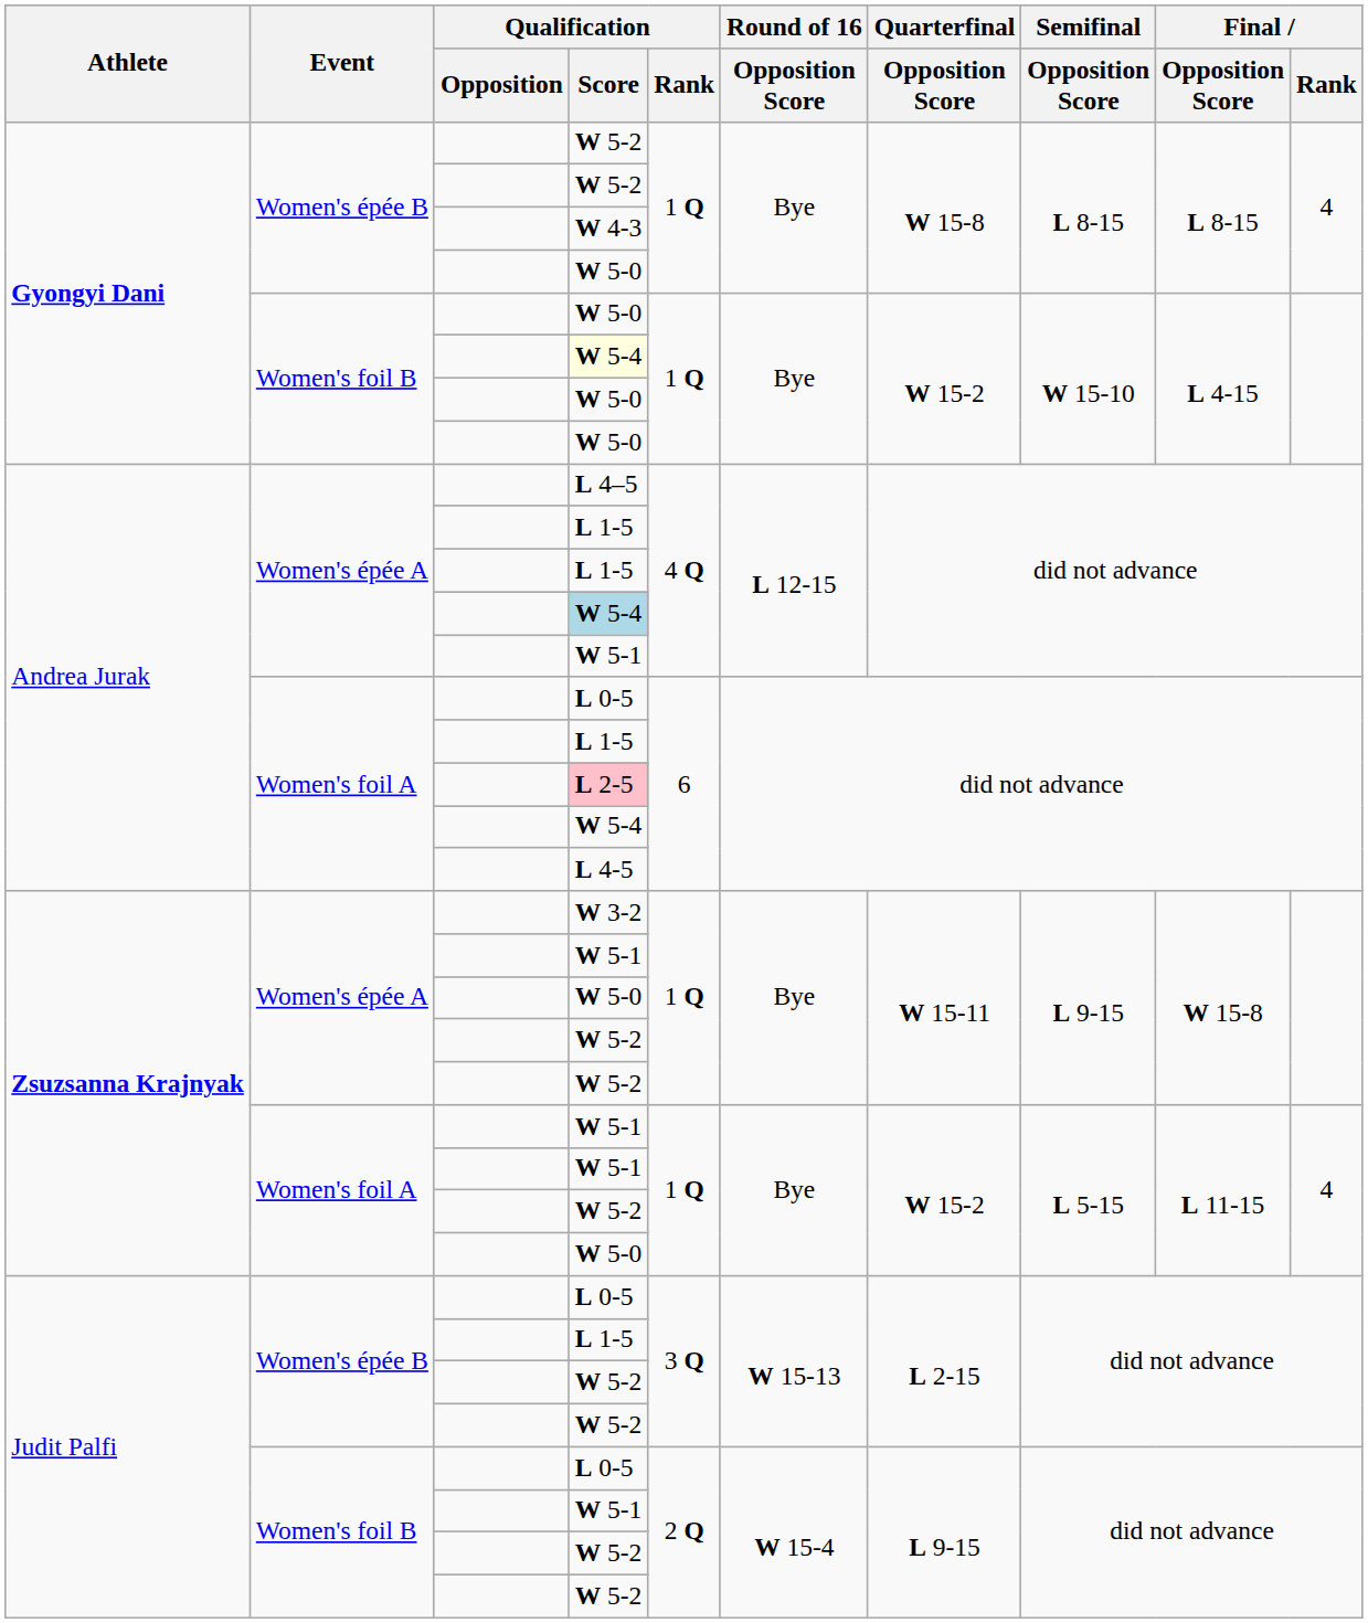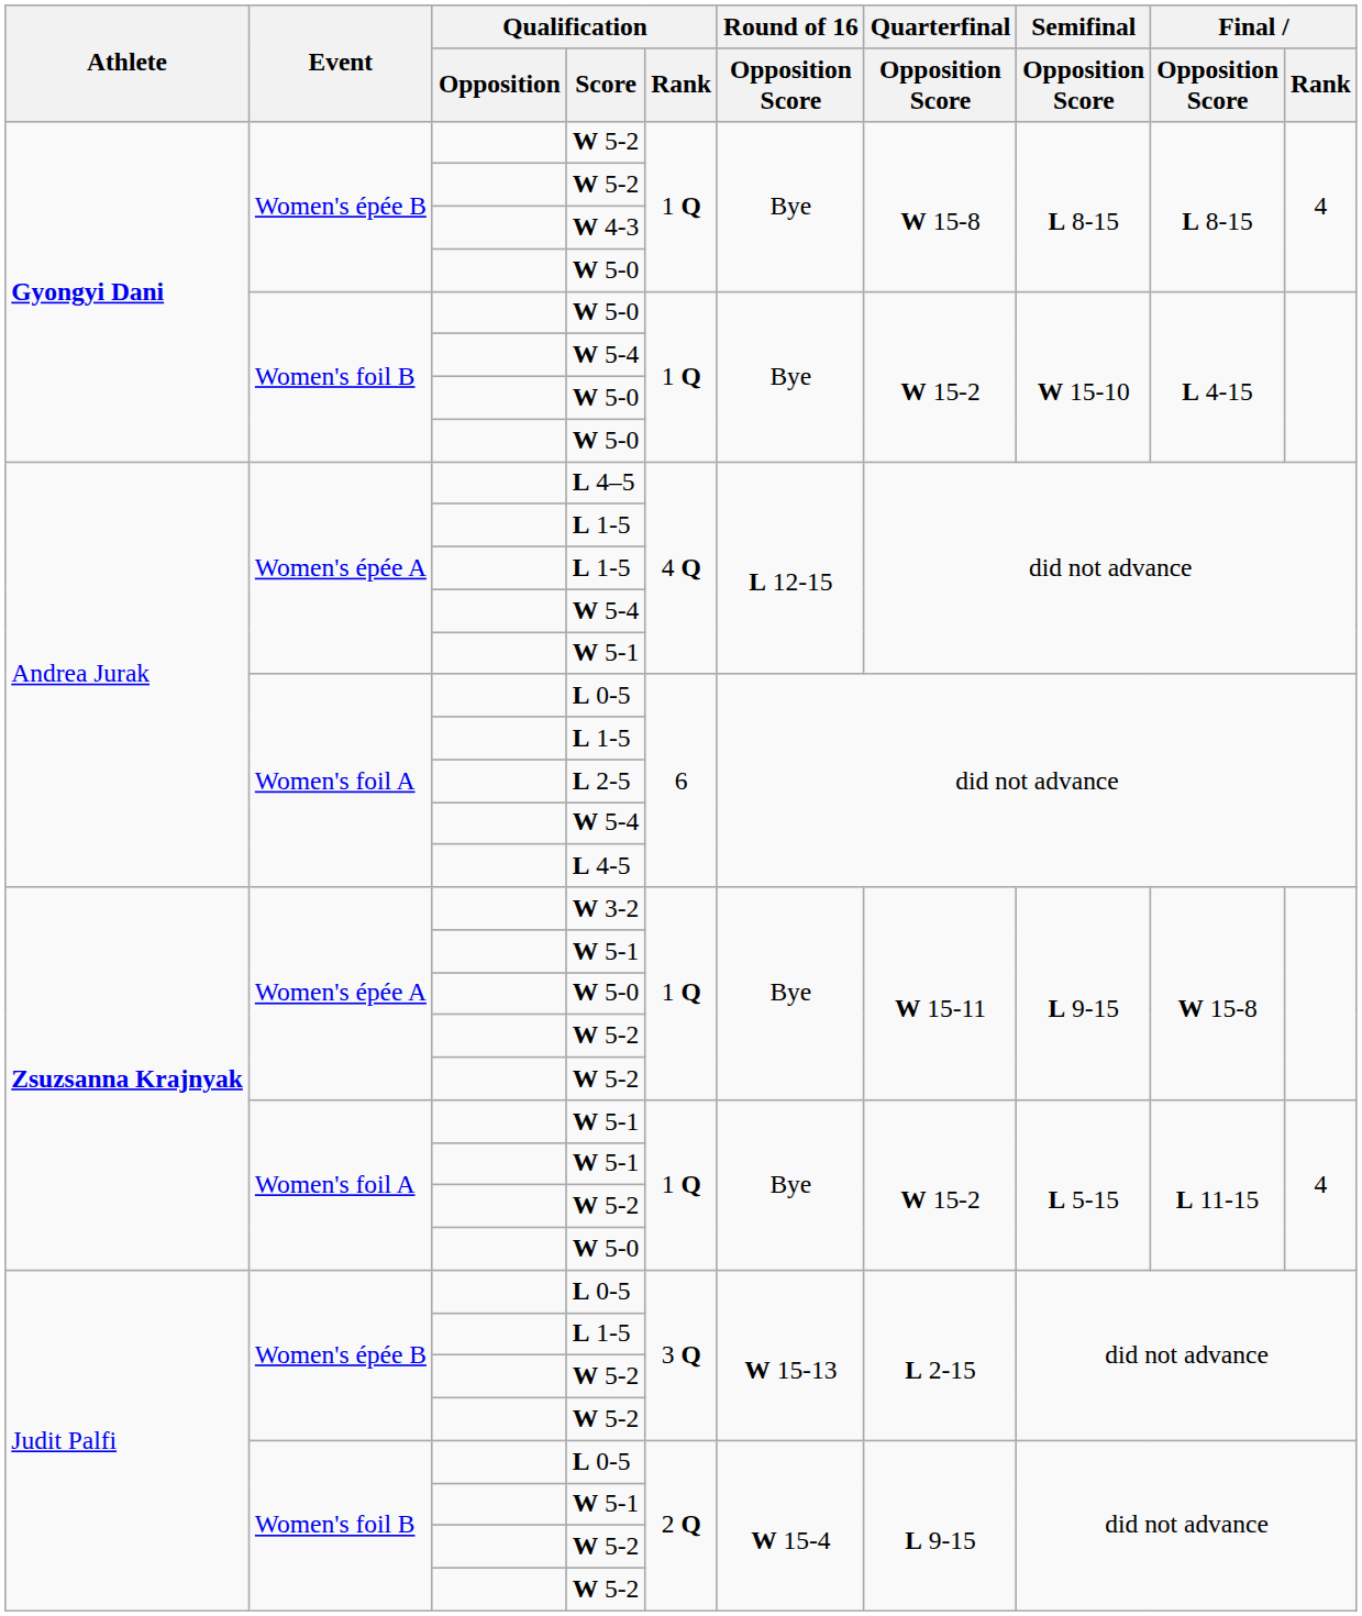Women's foil B / W 5-4 | Qualification / Score: lightyellow background -> no background
Women's épée A / W 5-4 | Qualification / Score: lightblue background -> no background
L 2-5 | Qualification / Score: pink background -> no background
